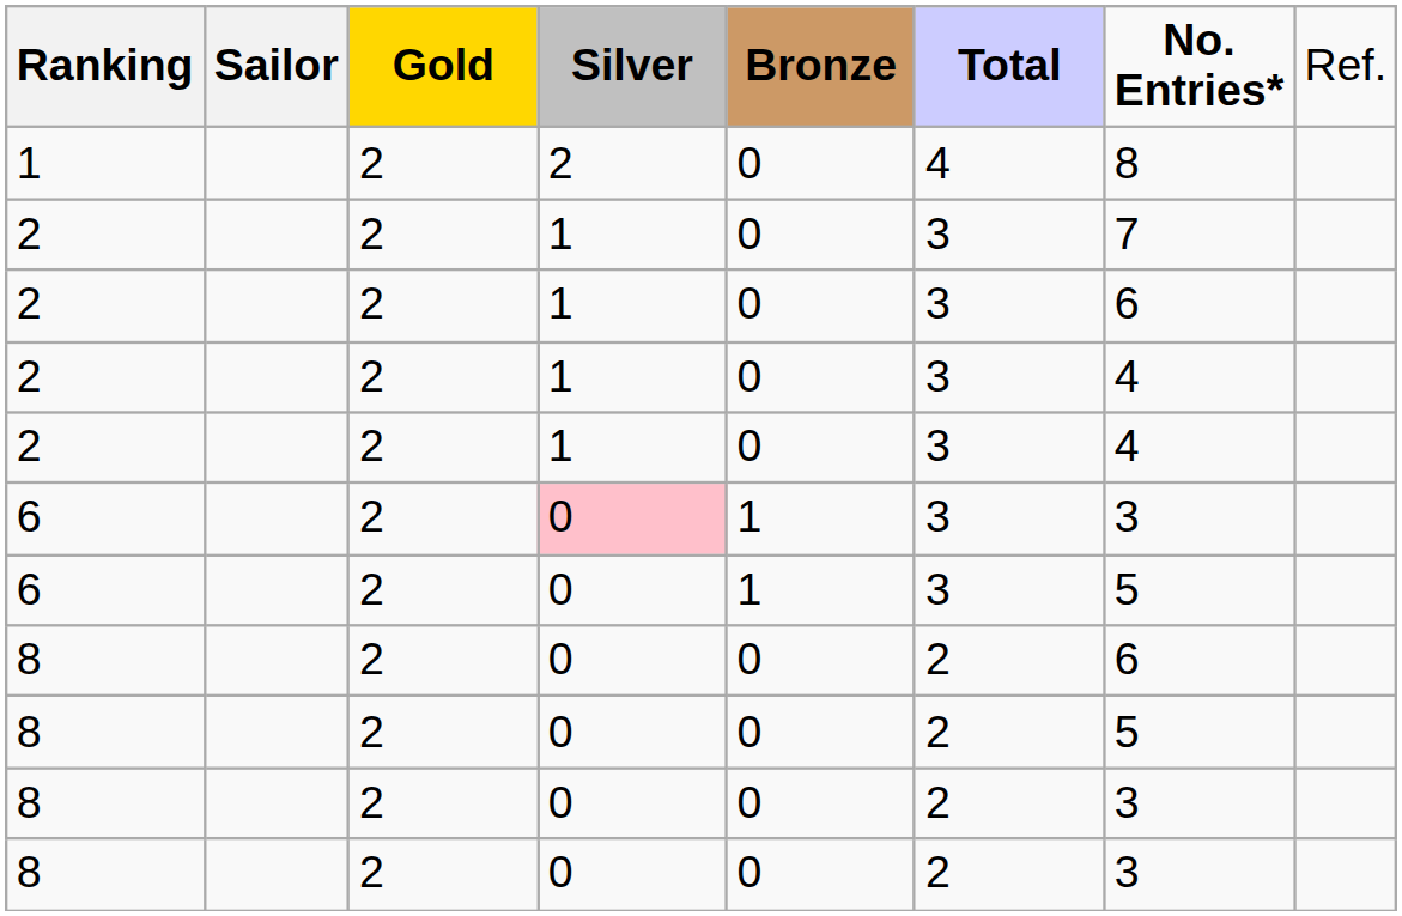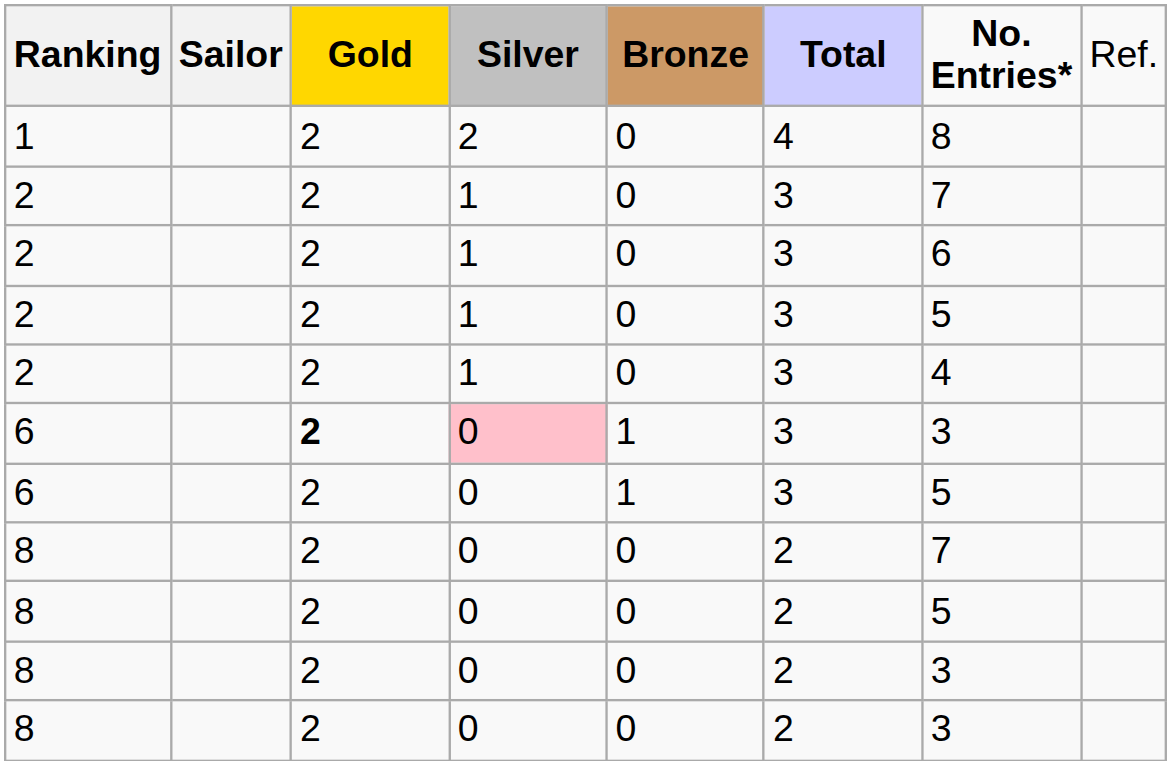row 5 | column 7: 4 -> 5
row 7 | column 3: normal -> bold
row 9 | column 7: 6 -> 7
